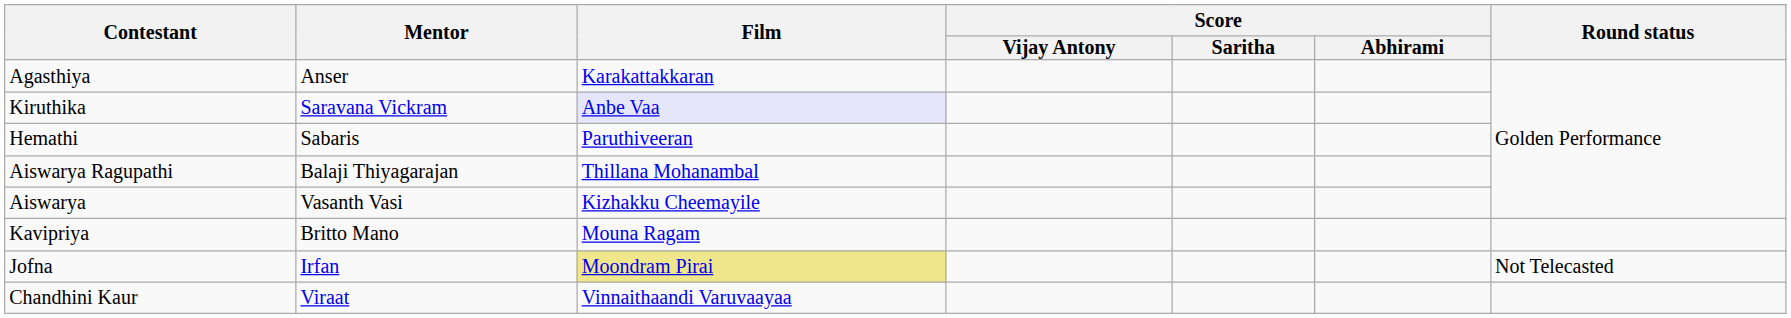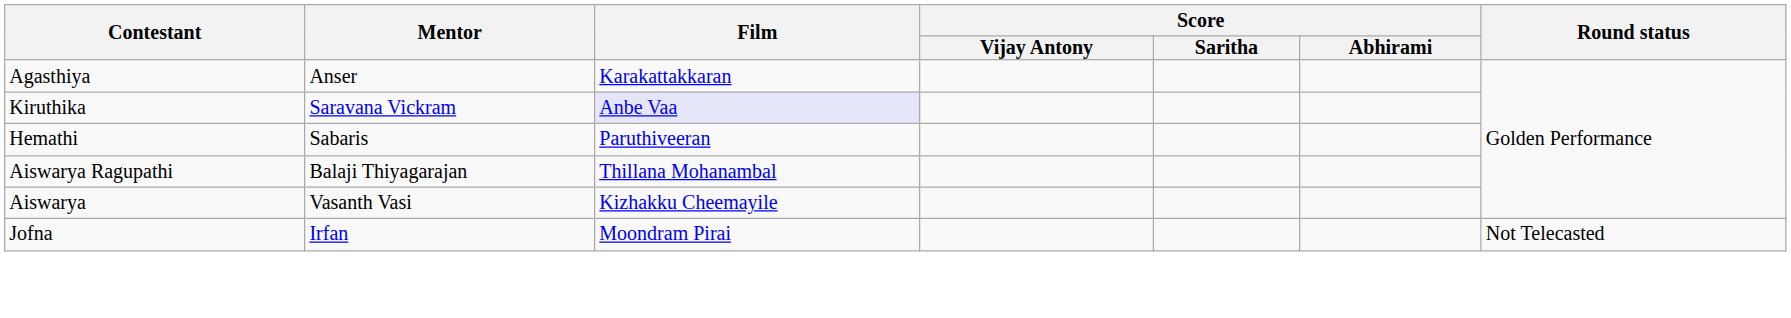- row: Kavipriya | Britto Mano | Mouna Ragam
Jofna | Film: khaki background -> no background
- row: Chandhini Kaur | Viraat | Vinnaithaandi Varuvaayaa
